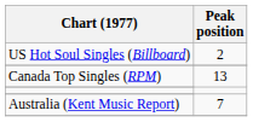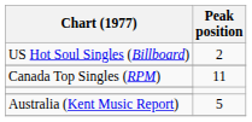row 3 | Peak position: 13 -> 11
row 5 | Peak position: 7 -> 5
